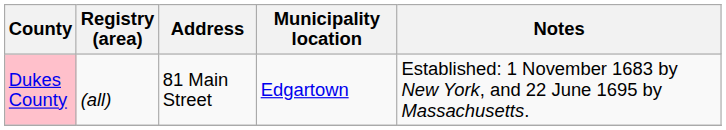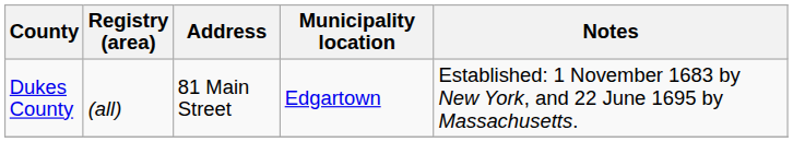row 2 | County: pink background -> no background
